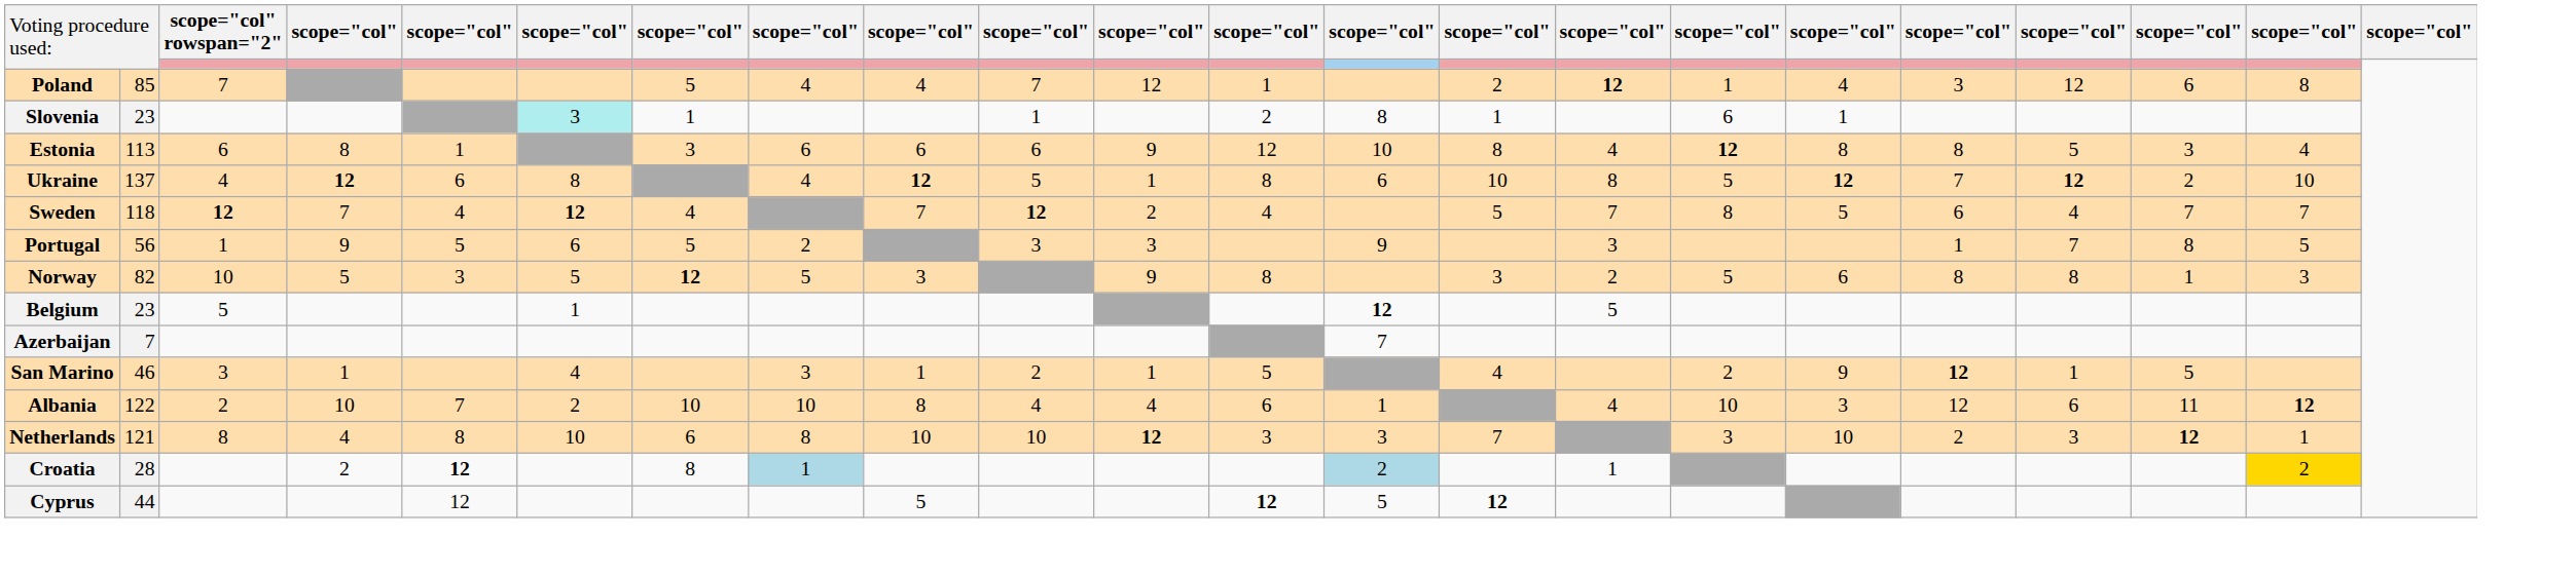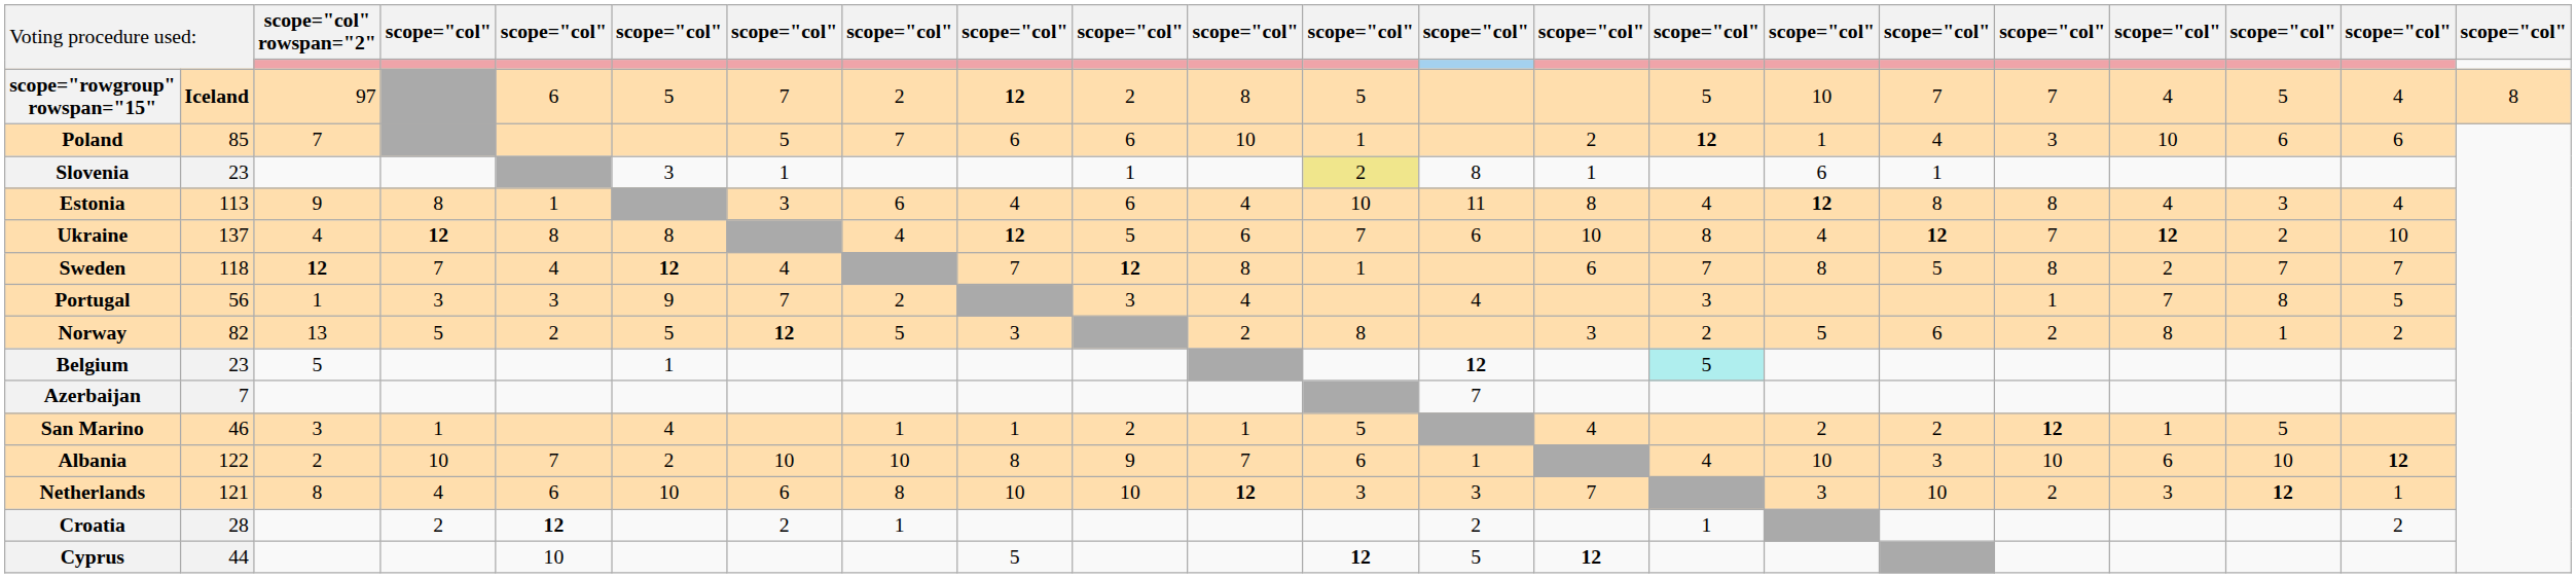+ row: scope="rowgroup" rowspan="15" | Iceland | 97 | 6 | 5 | 7 | 2 | 12 | 2 | 8 | 5 | 5 | 10 | 7 | 7 | 4 | 5 | 4 | 8
Poland | column 8: 4 -> 7
Poland | column 9: 4 -> 6
Poland | column 10: 7 -> 6
Poland | column 11: 12 -> 10
Poland | column 19: 12 -> 10
Poland | column 21: 8 -> 6
Slovenia | column 6: paleturquoise background -> no background
Slovenia | column 12: no background -> khaki background
Estonia | column 3: 6 -> 9
Estonia | column 9: 6 -> 4
Estonia | column 11: 9 -> 4
Estonia | column 12: 12 -> 10
Estonia | column 13: 10 -> 11
Estonia | column 19: 5 -> 4
Ukraine | column 5: 6 -> 8
Ukraine | column 11: 1 -> 6
Ukraine | column 12: 8 -> 7
Ukraine | column 16: 5 -> 4
Sweden | column 11: 2 -> 8
Sweden | column 12: 4 -> 1
Sweden | column 14: 5 -> 6
Sweden | column 18: 6 -> 8
Sweden | column 19: 4 -> 2
Portugal | column 4: 9 -> 3
Portugal | column 5: 5 -> 3
Portugal | column 6: 6 -> 9
Portugal | column 7: 5 -> 7
Portugal | column 11: 3 -> 4
Portugal | column 13: 9 -> 4
Norway | column 3: 10 -> 13
Norway | column 5: 3 -> 2
Norway | column 11: 9 -> 2
Norway | column 18: 8 -> 2
Norway | column 21: 3 -> 2
Belgium | column 15: no background -> paleturquoise background
San Marino | column 8: 3 -> 1
San Marino | column 17: 9 -> 2
Albania | column 10: 4 -> 9
Albania | column 11: 4 -> 7
Albania | column 18: 12 -> 10
Albania | column 20: 11 -> 10
Netherlands | column 5: 8 -> 6
Croatia | column 7: 8 -> 2
Croatia | column 8: lightblue background -> no background
Croatia | column 13: lightblue background -> no background
Croatia | column 21: gold background -> no background
Cyprus | column 5: 12 -> 10
